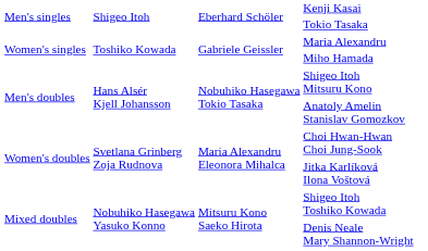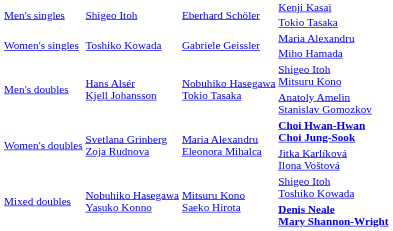Choi Hwan-Hwan Choi Jung-Sook | column 4: normal -> bold
Denis Neale Mary Shannon-Wright | column 4: normal -> bold
